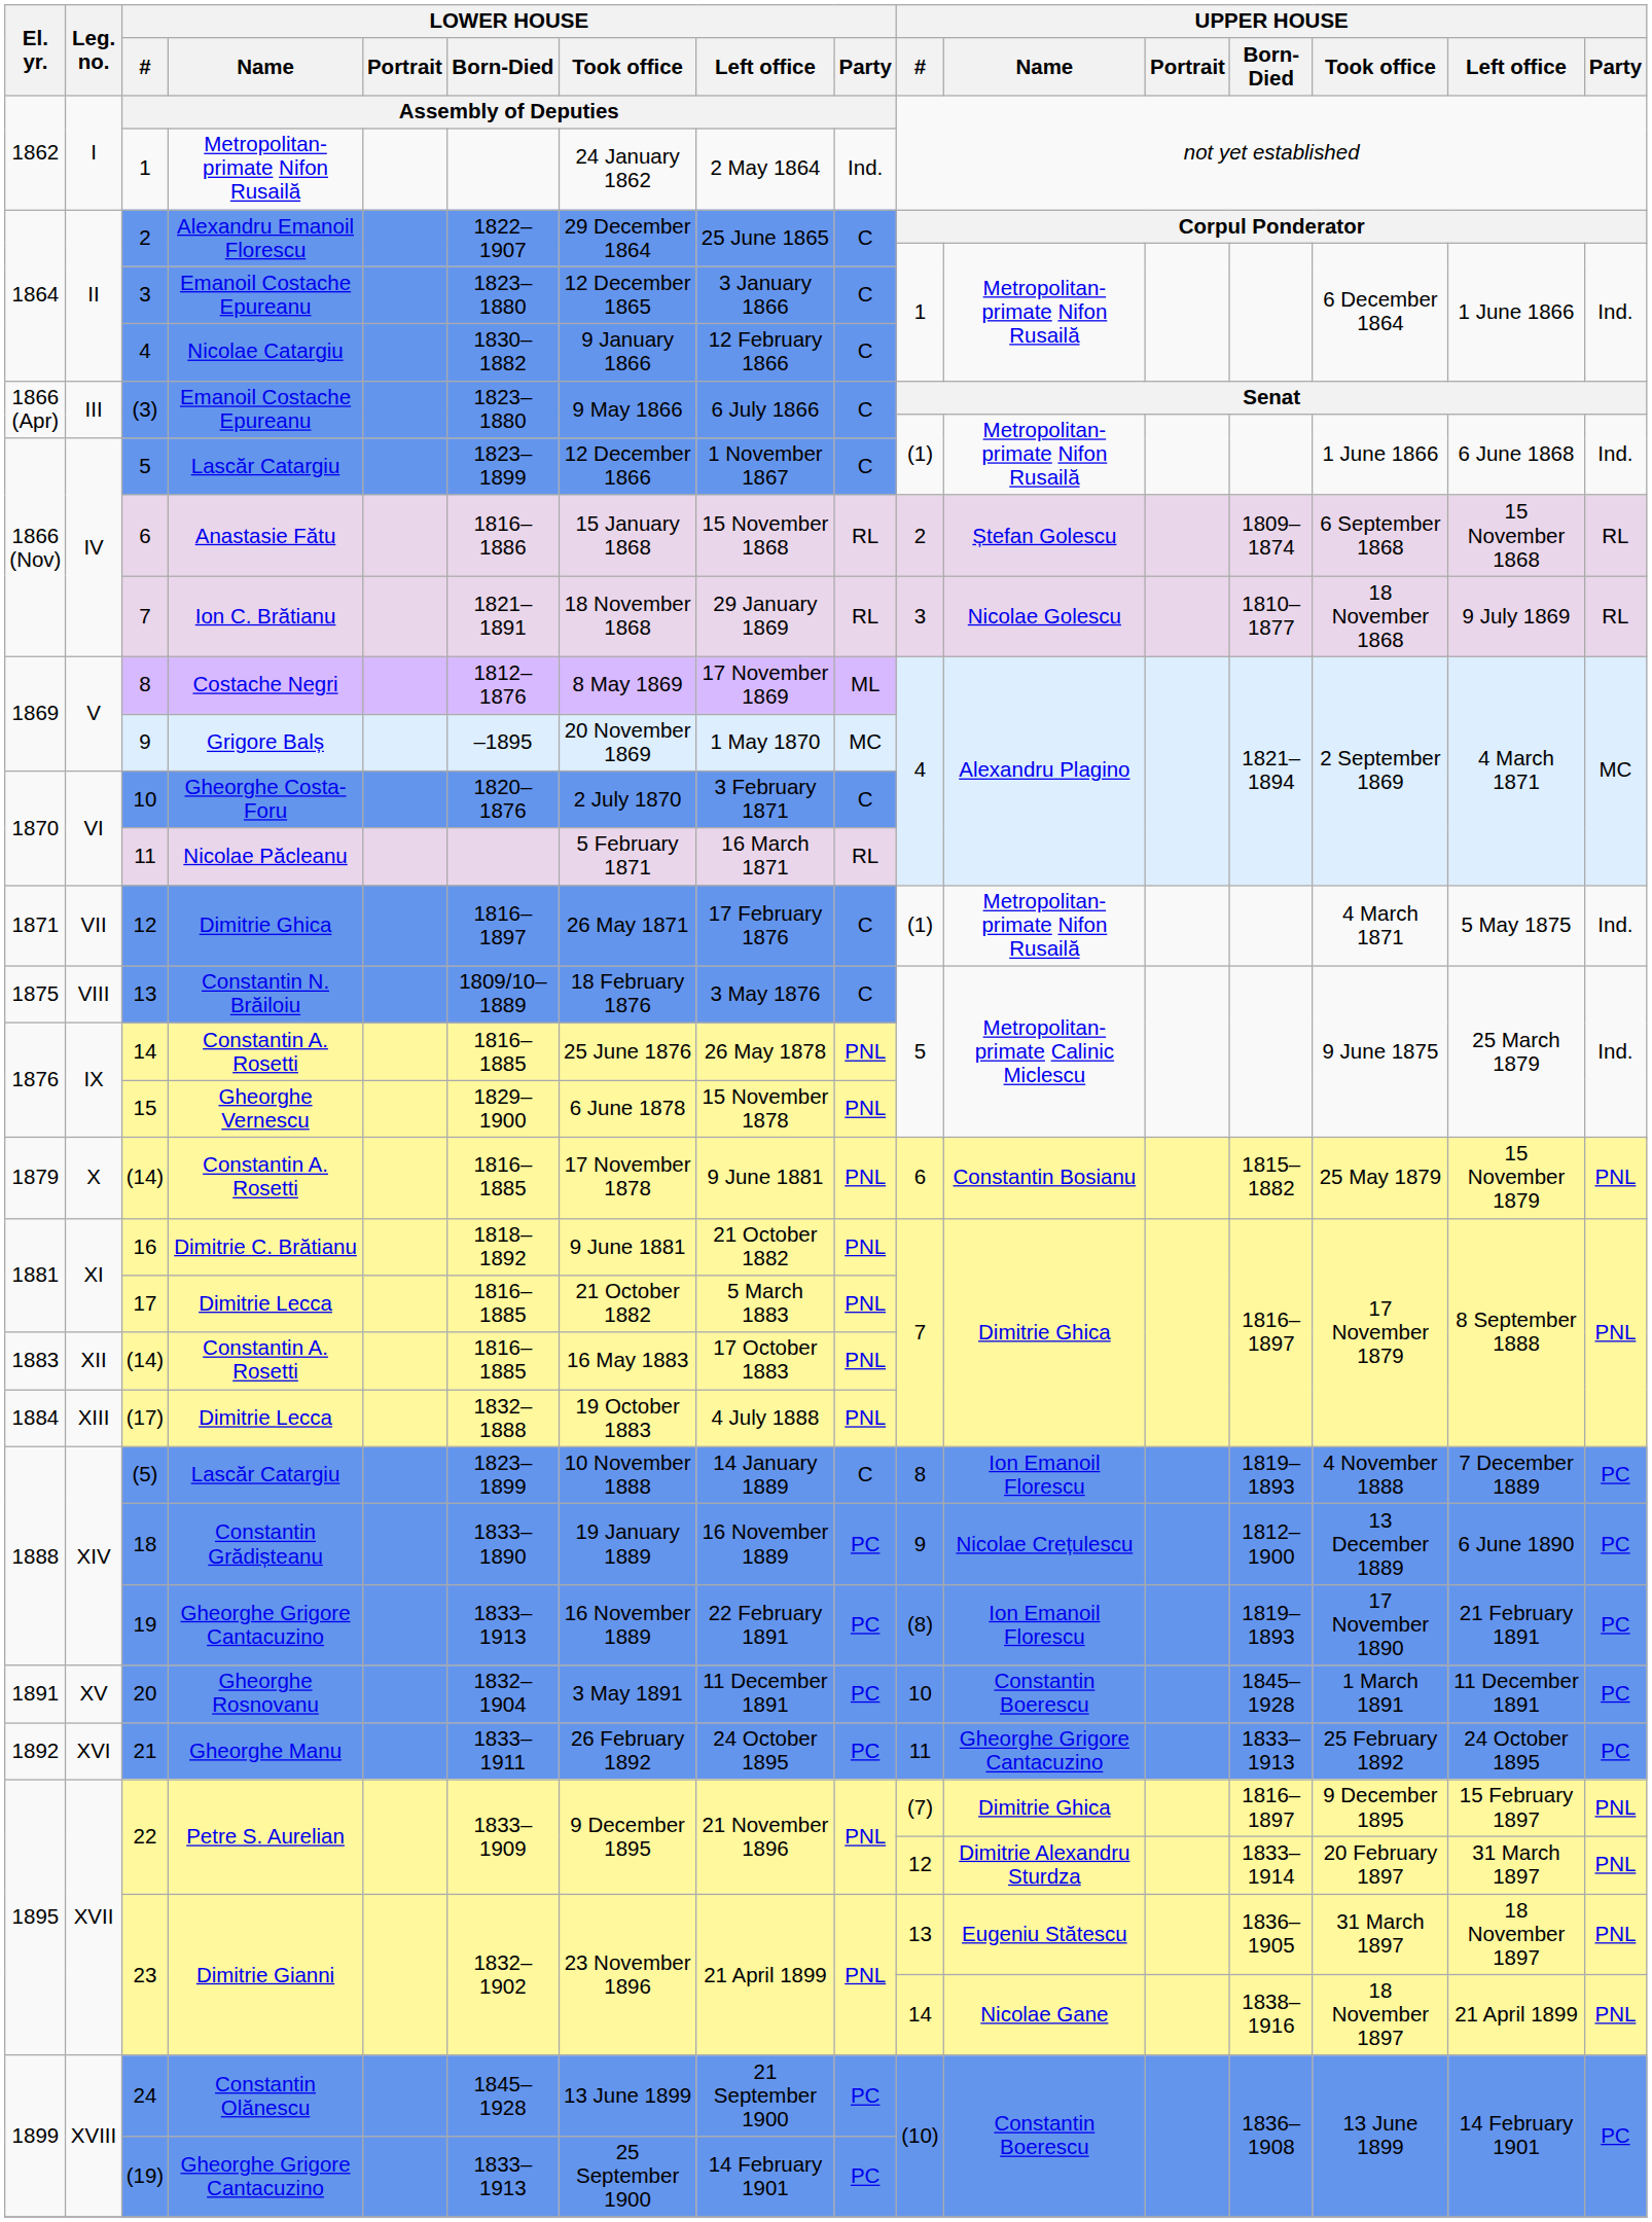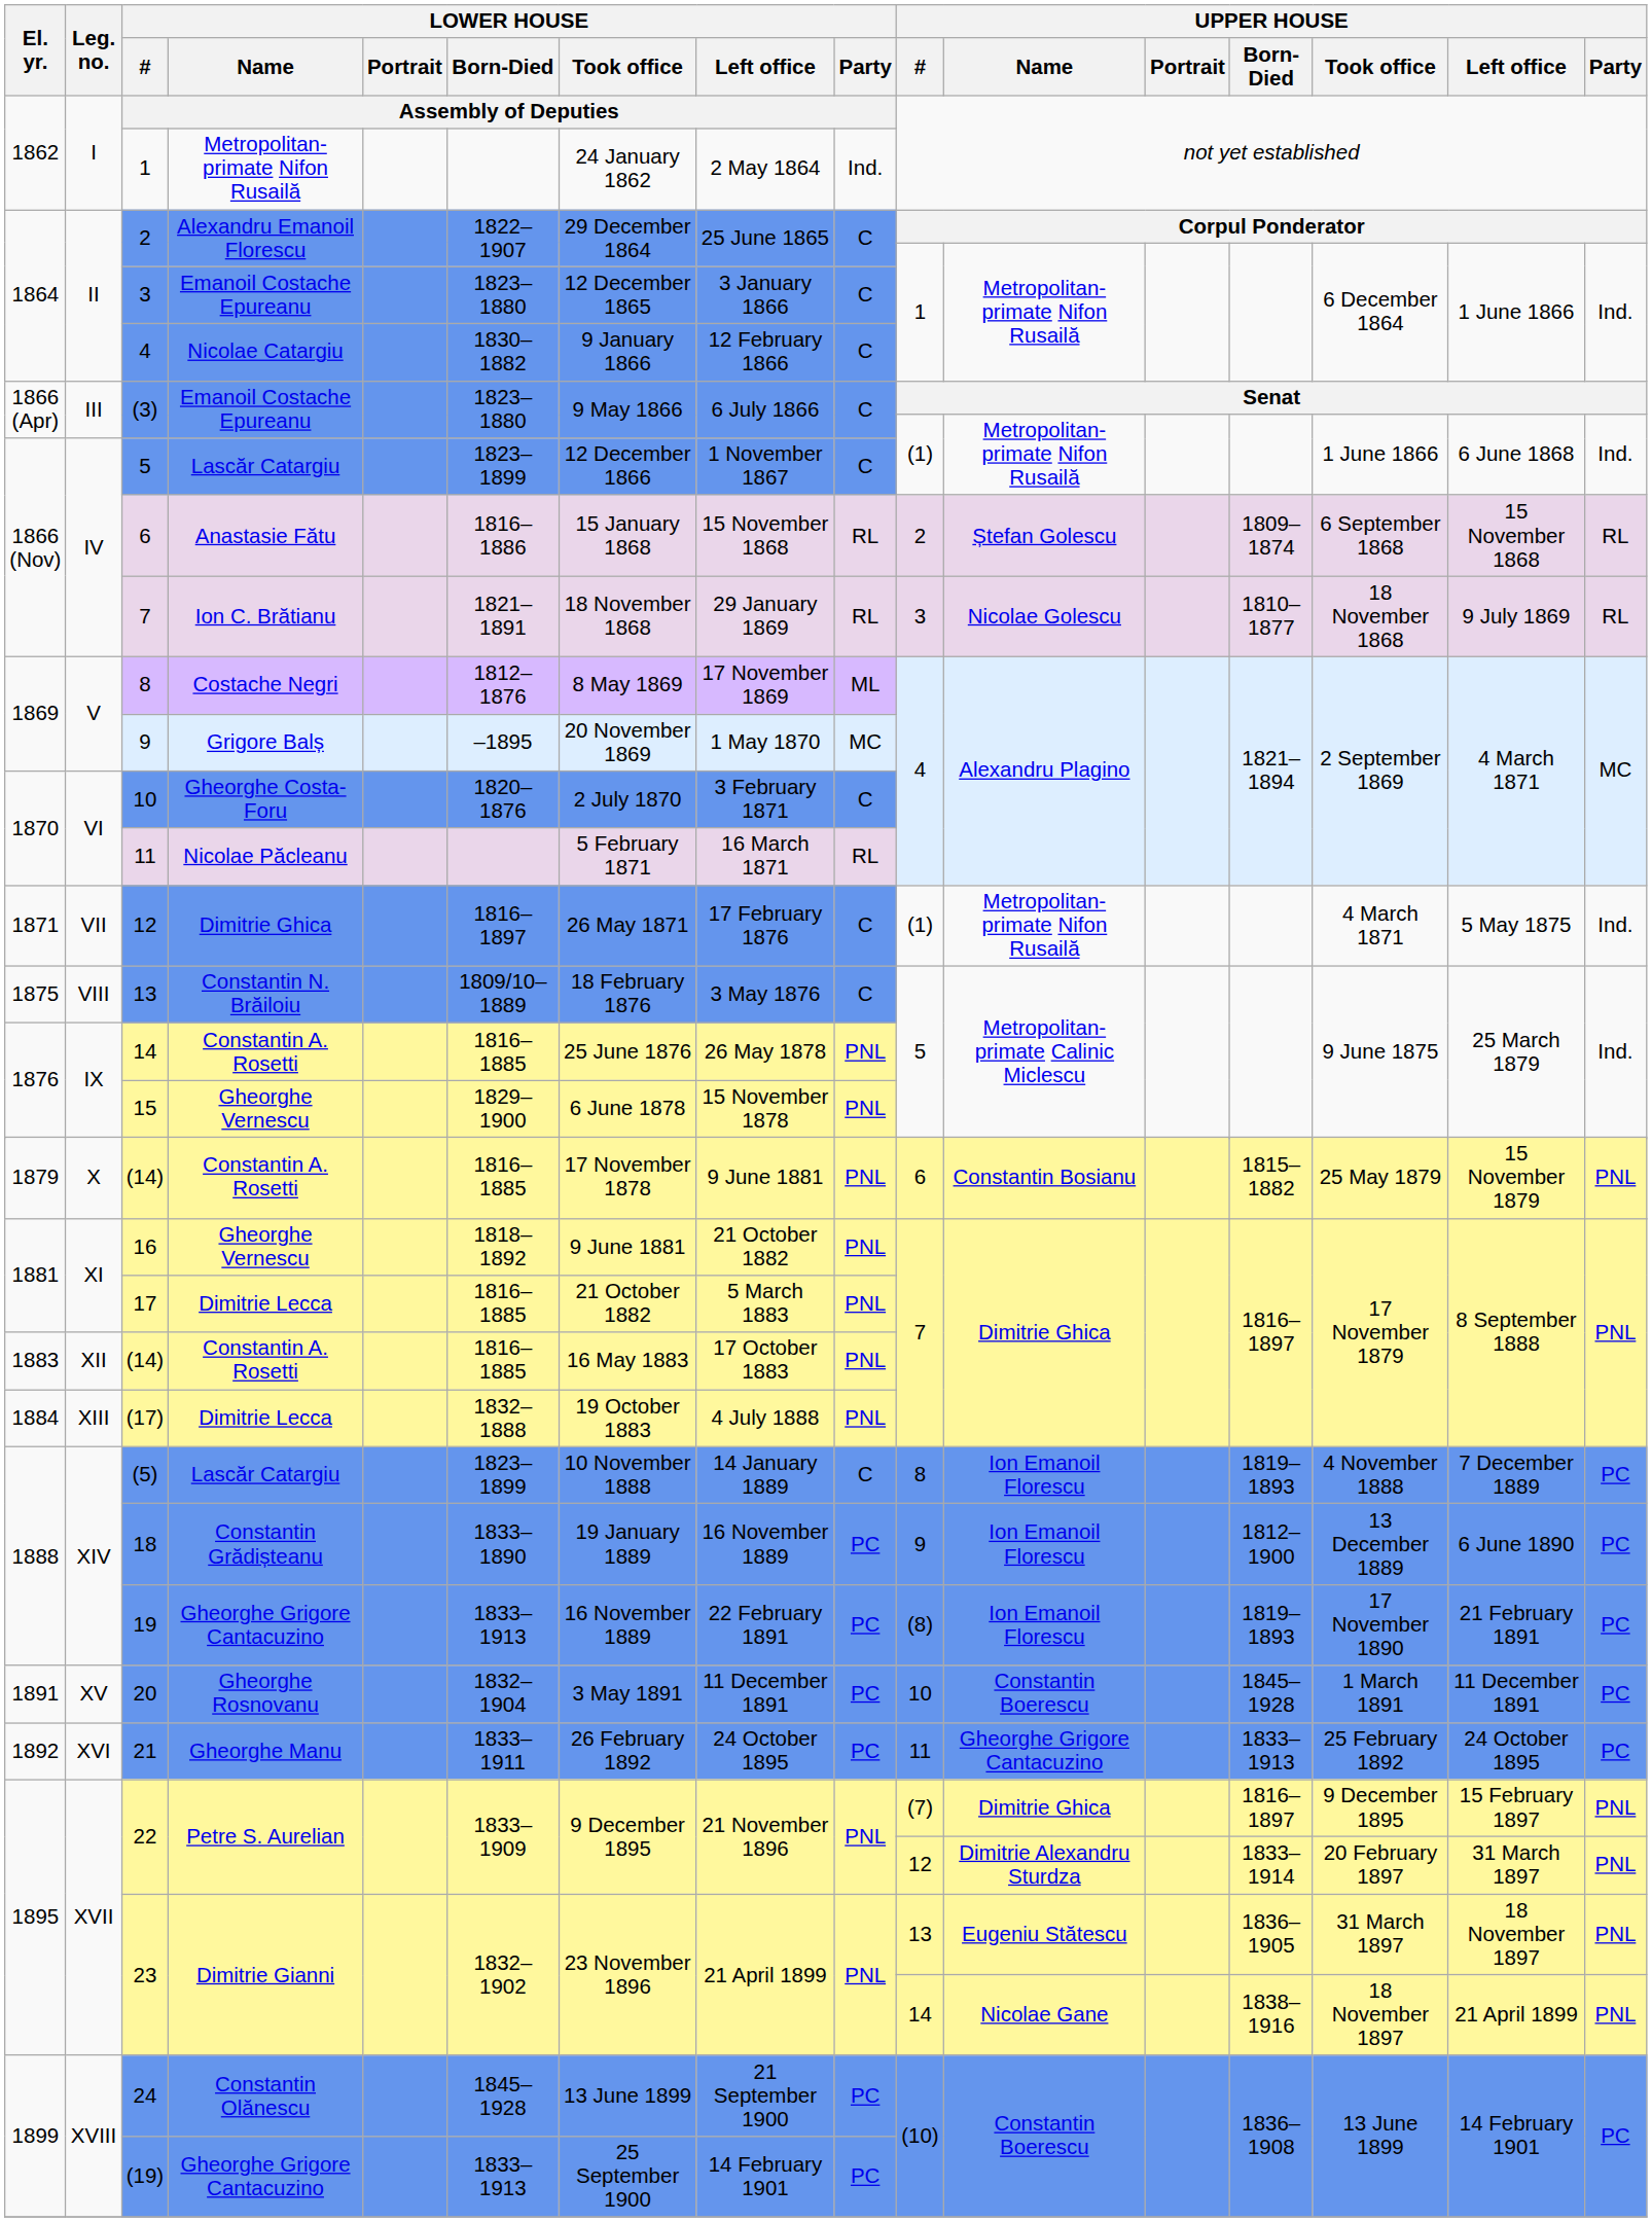16 | LOWER HOUSE / Name: Dimitrie C. Brătianu -> Gheorghe Vernescu
18 | UPPER HOUSE / Name: Nicolae Crețulescu -> Ion Emanoil Florescu
